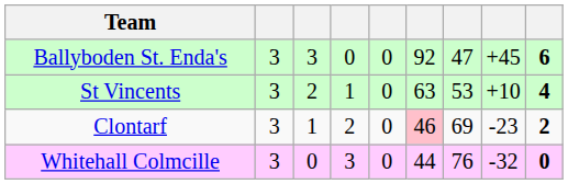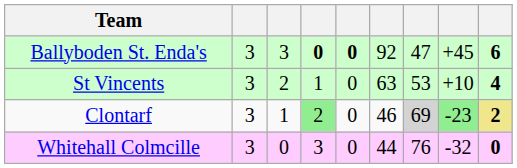Ballyboden St. Enda's | column 4: normal -> bold
Ballyboden St. Enda's | column 5: normal -> bold
Clontarf | column 4: no background -> lightgreen background
Clontarf | column 6: pink background -> no background
Clontarf | column 7: no background -> lightgrey background
Clontarf | column 8: no background -> lightgreen background
Clontarf | column 9: no background -> khaki background
